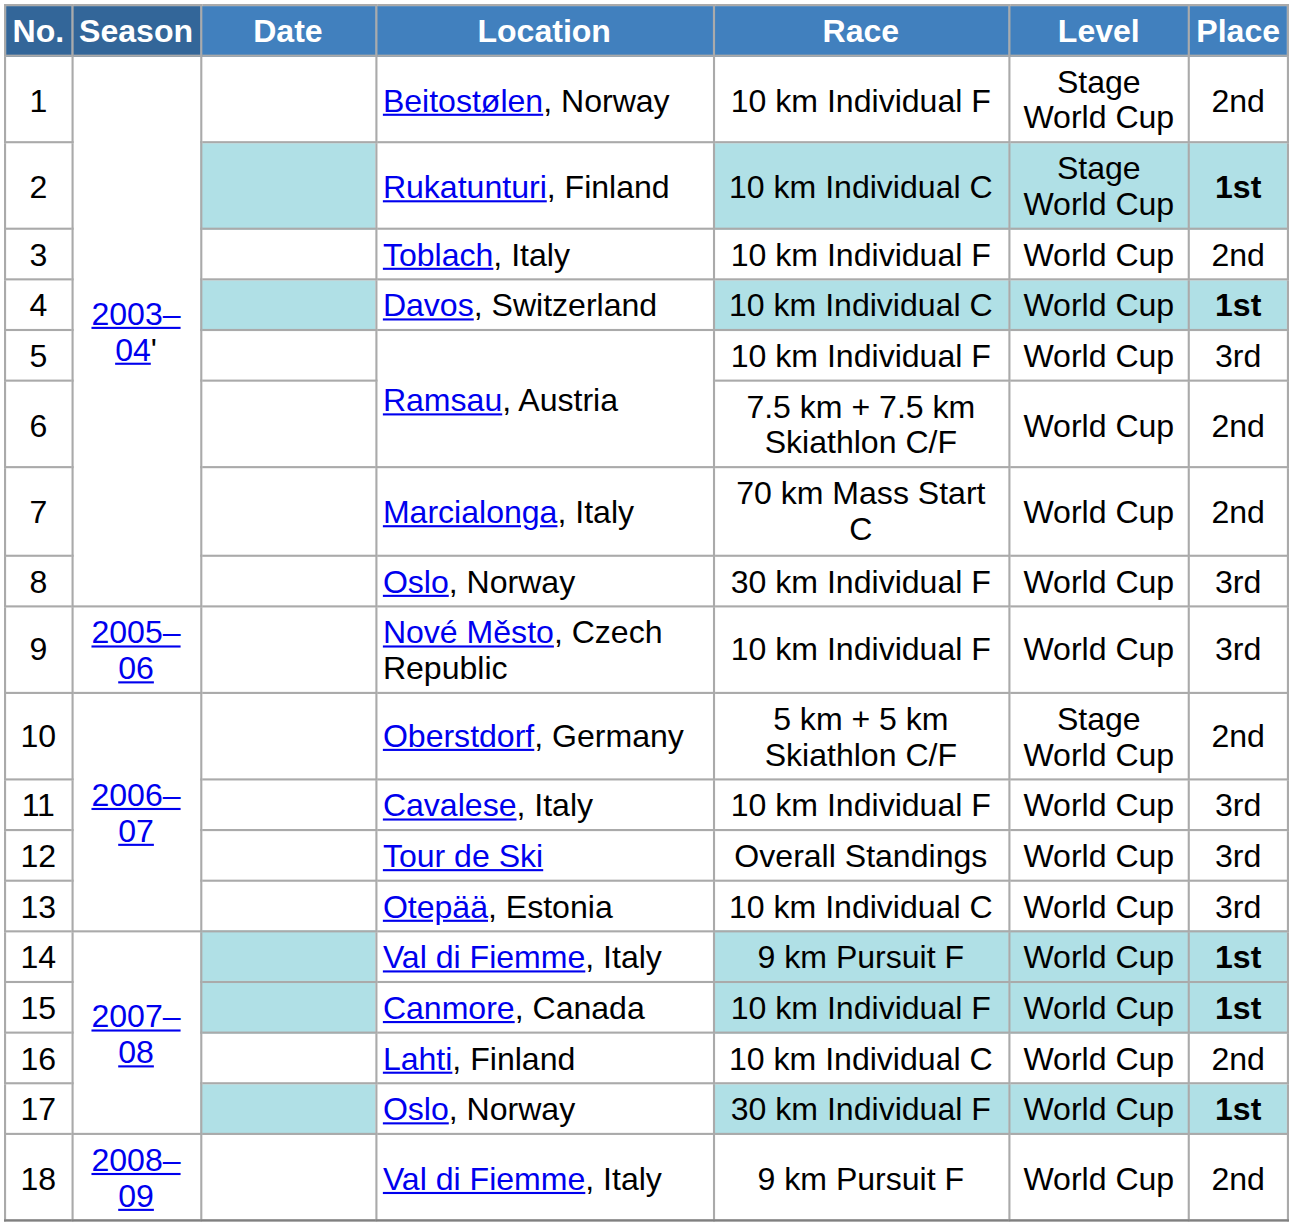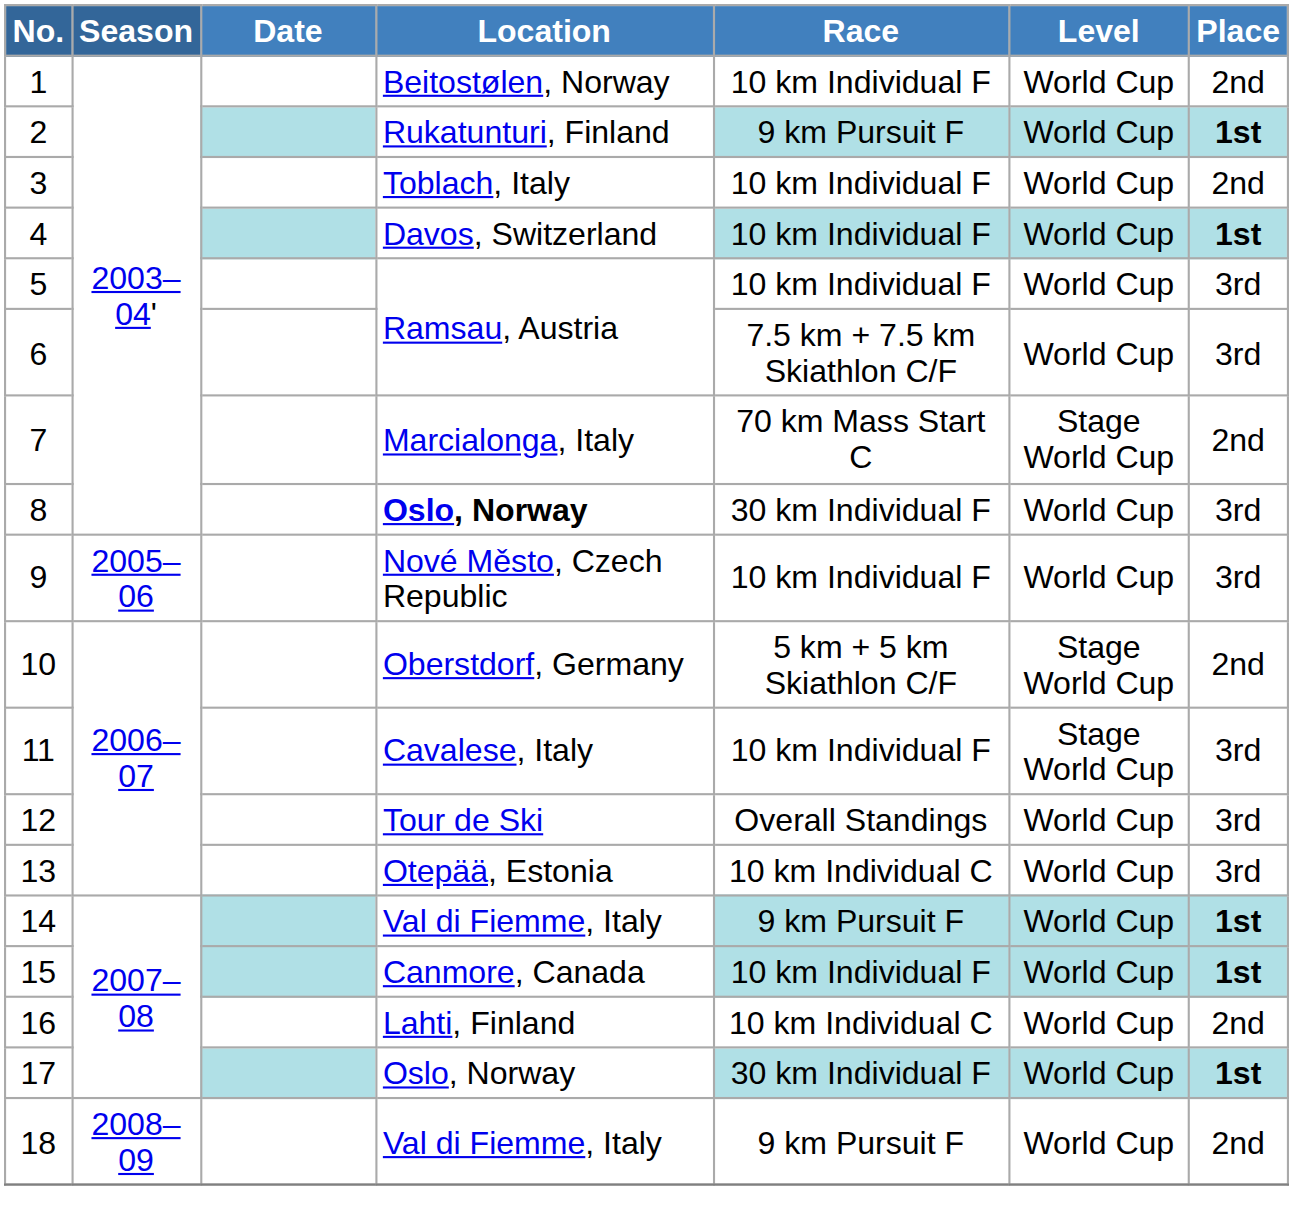1 | Level: Stage World Cup -> World Cup
2 | Race: 10 km Individual C -> 9 km Pursuit F
2 | Level: Stage World Cup -> World Cup
4 | Race: 10 km Individual C -> 10 km Individual F
6 | Place: 2nd -> 3rd
7 | Level: World Cup -> Stage World Cup
8 | Location: normal -> bold
11 | Level: World Cup -> Stage World Cup
